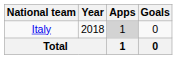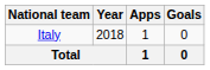Italy | Apps: lightgrey background -> no background
